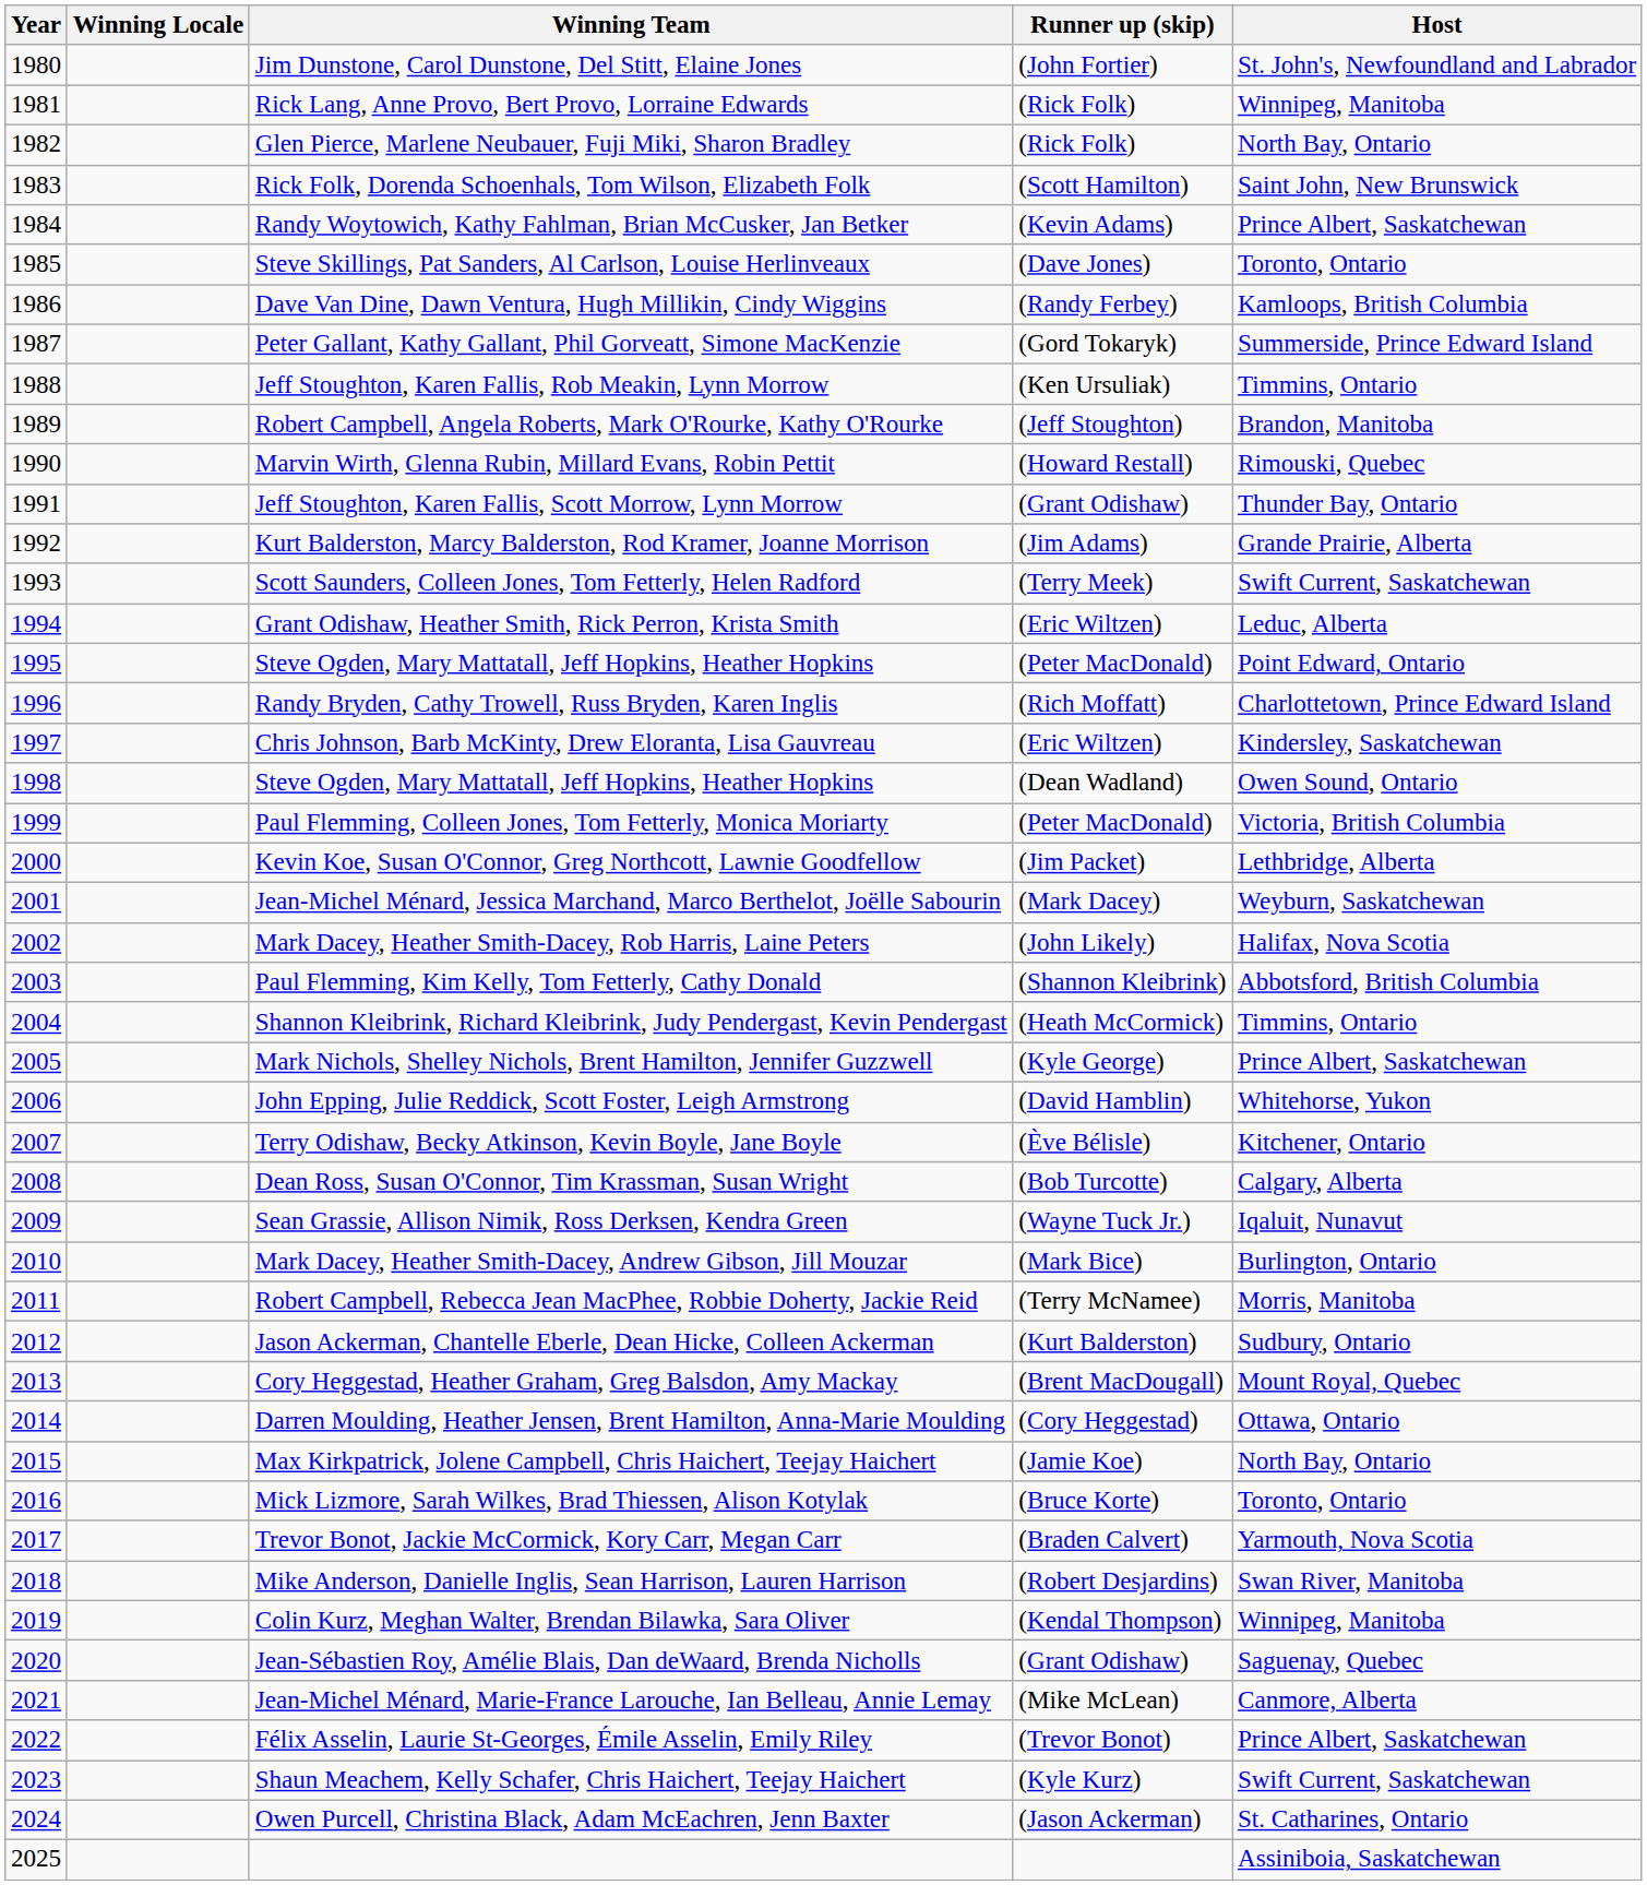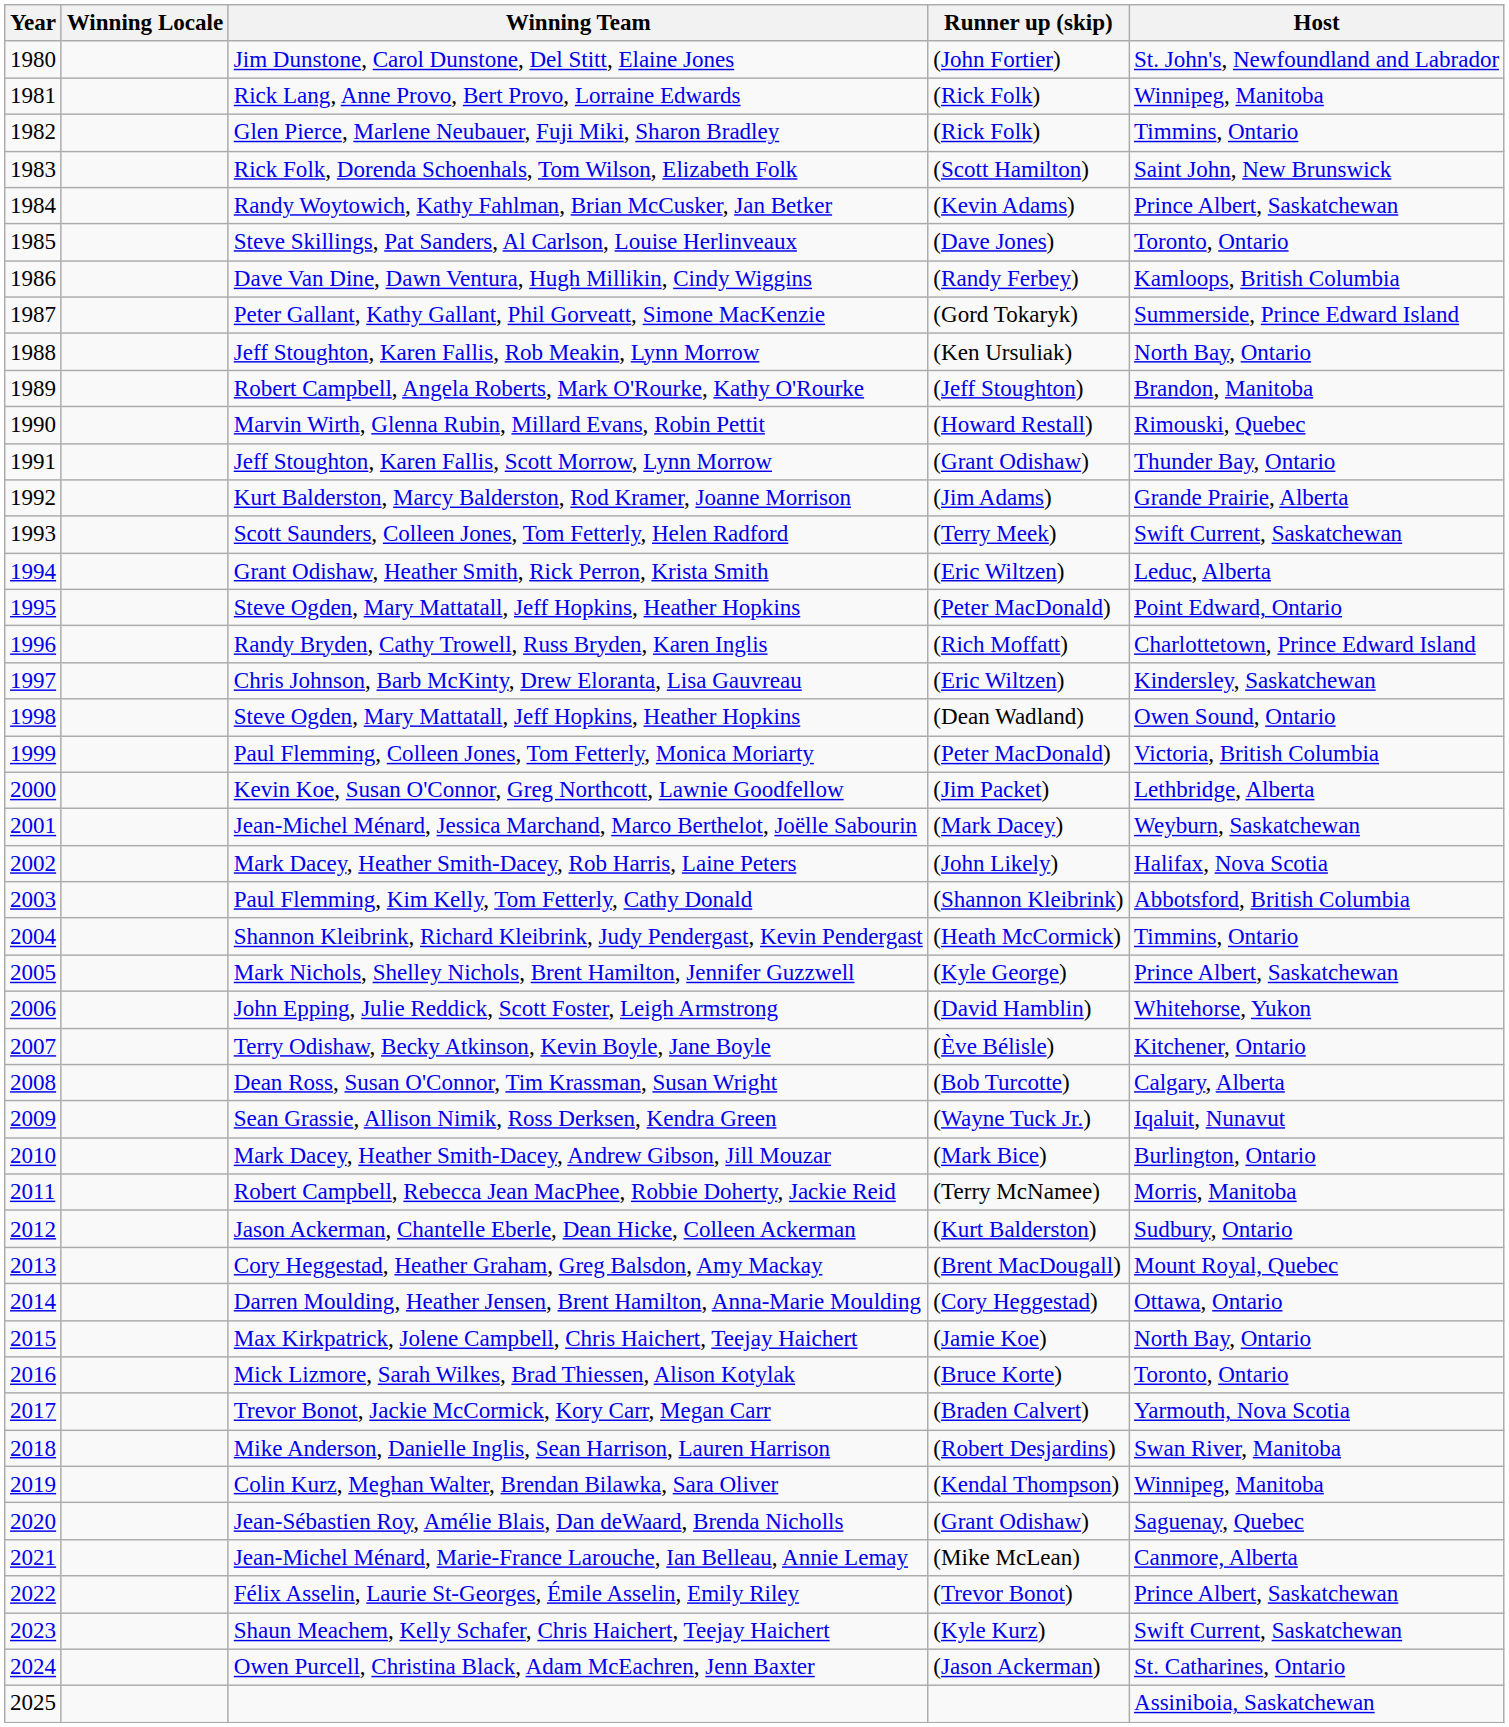Glen Pierce, Marlene Neubauer, Fuji Miki, Sharon Bradley | Host: North Bay, Ontario -> Timmins, Ontario
Jeff Stoughton, Karen Fallis, Rob Meakin, Lynn Morrow | Host: Timmins, Ontario -> North Bay, Ontario
